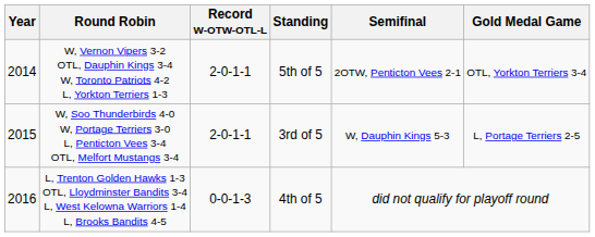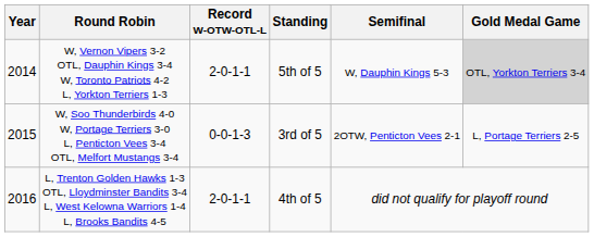row 2 | Semifinal: 2OTW, Penticton Vees 2-1 -> W, Dauphin Kings 5-3
row 2 | Gold Medal Game: no background -> lightgrey background
row 3 | Record W-OTW-OTL-L: 2-0-1-1 -> 0-0-1-3
row 3 | Semifinal: W, Dauphin Kings 5-3 -> 2OTW, Penticton Vees 2-1
row 4 | Record W-OTW-OTL-L: 0-0-1-3 -> 2-0-1-1
